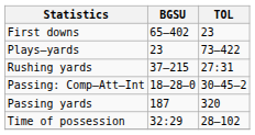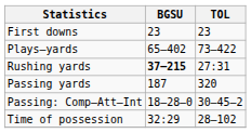First downs | BGSU: 65–402 -> 23
Plays–yards | BGSU: 23 -> 65–402
Rushing yards | BGSU: normal -> bold
rows swapped: Passing yards <-> Passing: Comp–Att–Int
